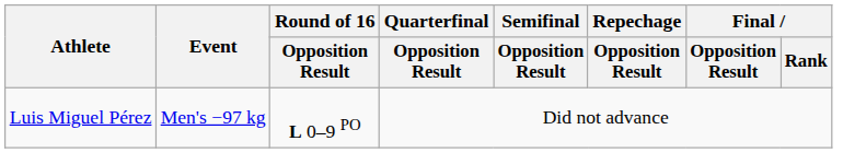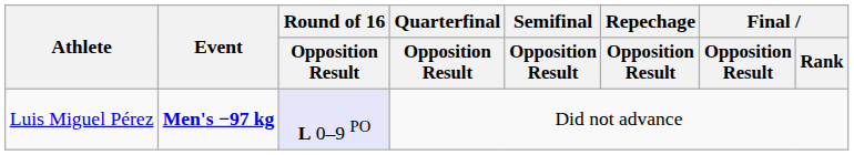Luis Miguel Pérez | Event: normal -> bold
Luis Miguel Pérez | Round of 16 / Opposition Result: no background -> lavender background
